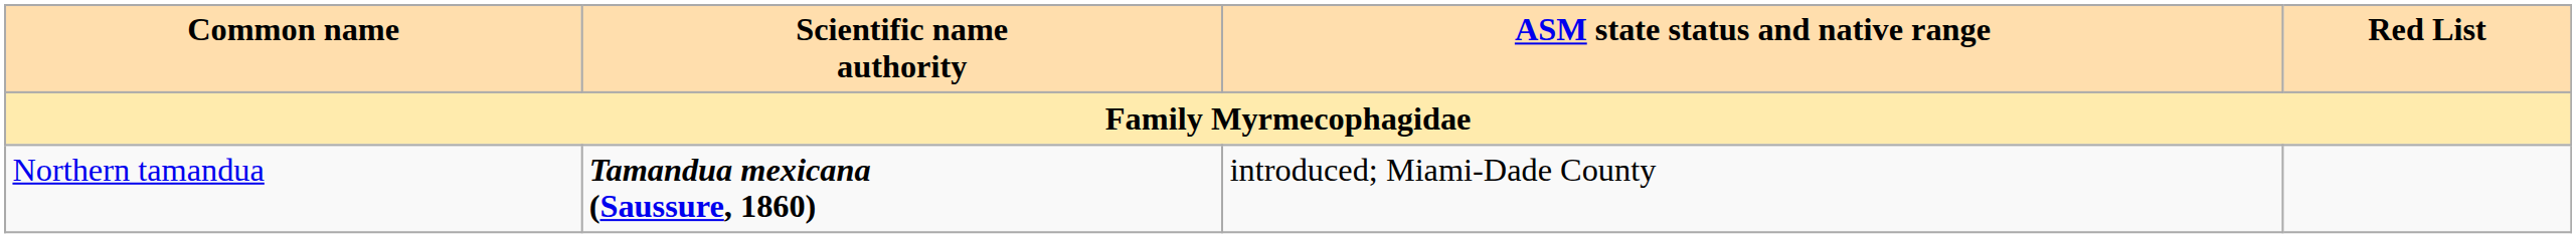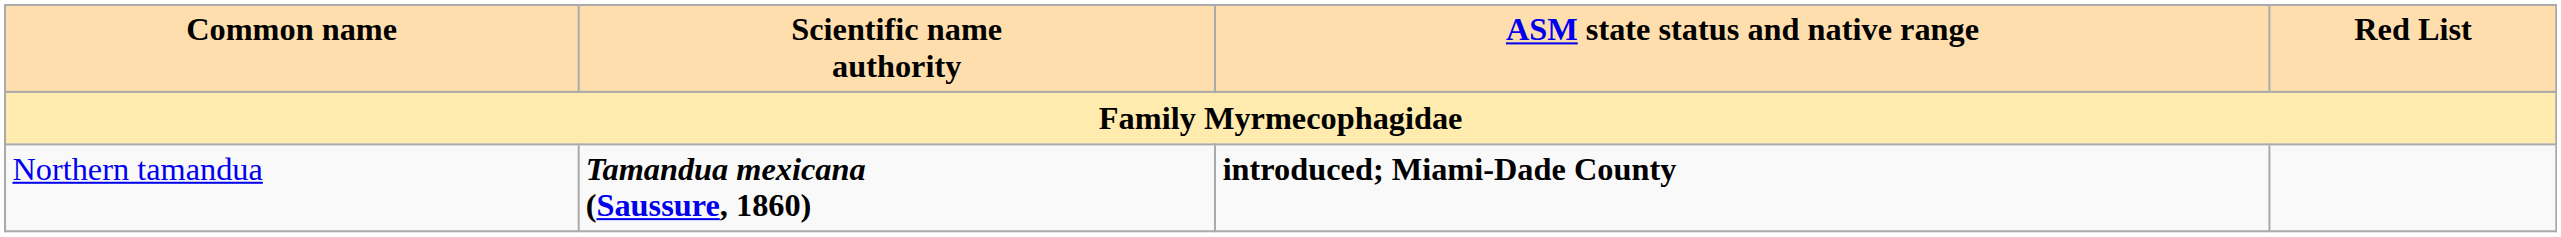Northern tamandua | ASM state status and native range: normal -> bold
